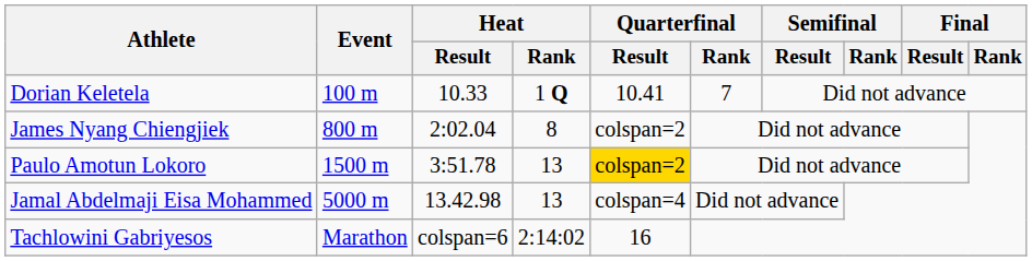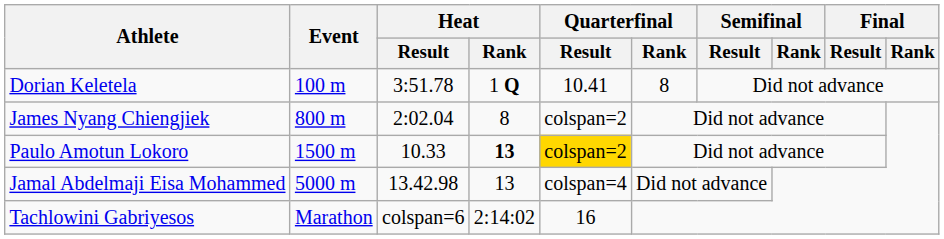Dorian Keletela | Heat / Result: 10.33 -> 3:51.78
Dorian Keletela | Quarterfinal / Rank: 7 -> 8
Paulo Amotun Lokoro | Heat / Result: 3:51.78 -> 10.33
Paulo Amotun Lokoro | Heat / Rank: normal -> bold
